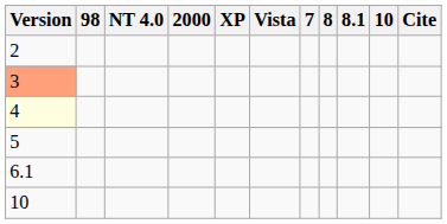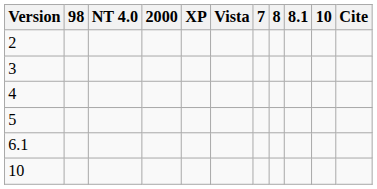3 | Version: lightsalmon background -> no background
4 | Version: lightyellow background -> no background
